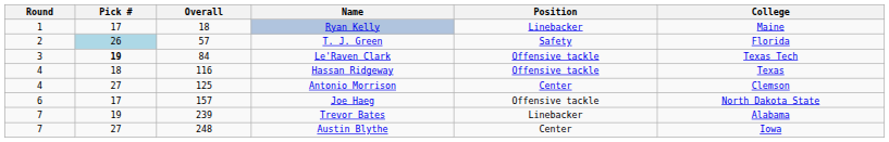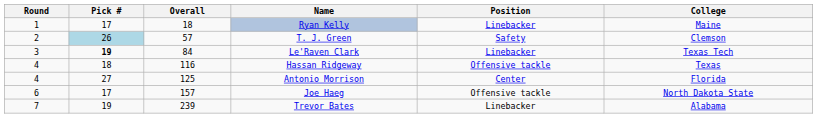T. J. Green | College: Florida -> Clemson
Le'Raven Clark | Position: Offensive tackle -> Linebacker
Antonio Morrison | College: Clemson -> Florida
- row: 7 | 27 | 248 | Austin Blythe | Center | Iowa
